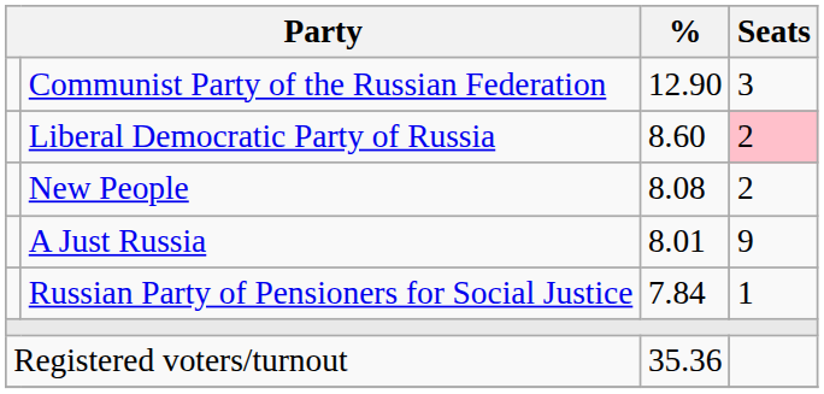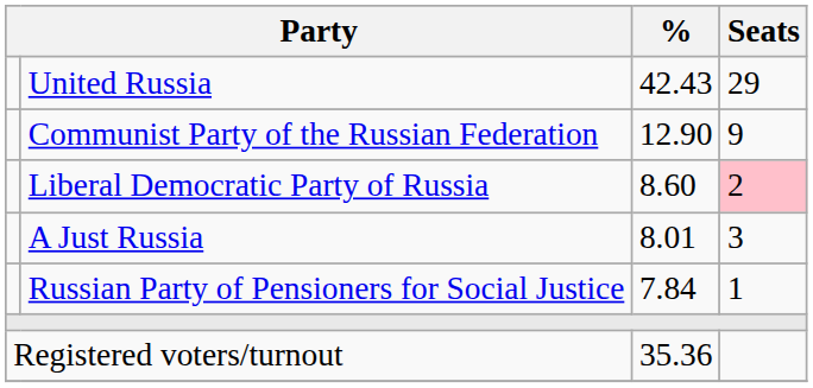+ row: United Russia | 42.43 | 29
Communist Party of the Russian Federation | Seats: 3 -> 9
- row: New People | 8.08 | 2
A Just Russia | Seats: 9 -> 3
